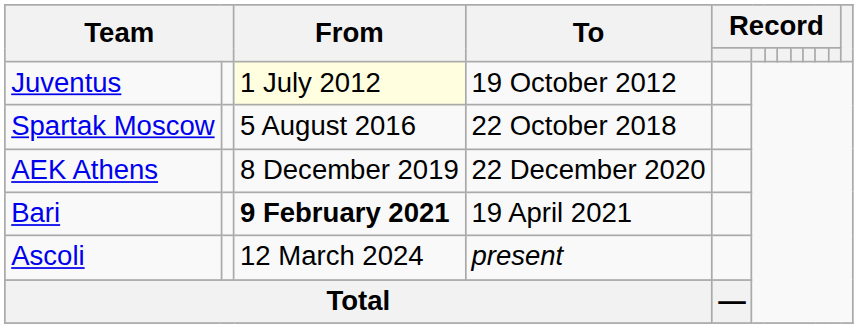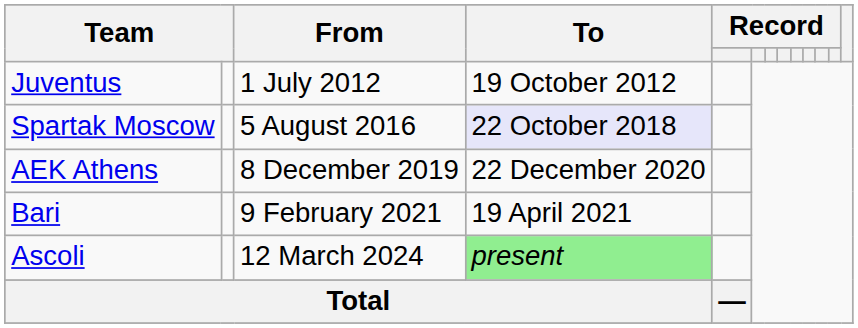Juventus | From: lightyellow background -> no background
Spartak Moscow | To: no background -> lavender background
Bari | From: bold -> normal
Ascoli | To: no background -> lightgreen background
